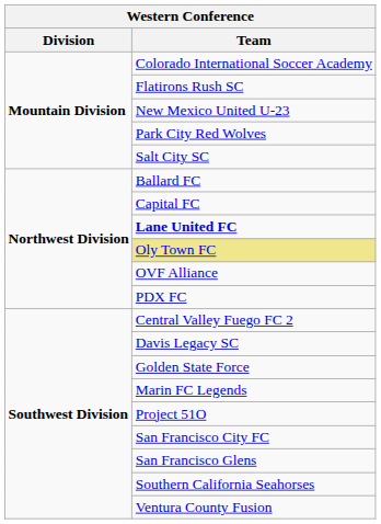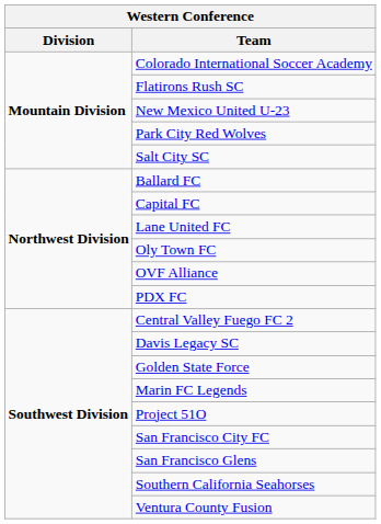Lane United FC | Team: bold -> normal
Oly Town FC | Team: khaki background -> no background
